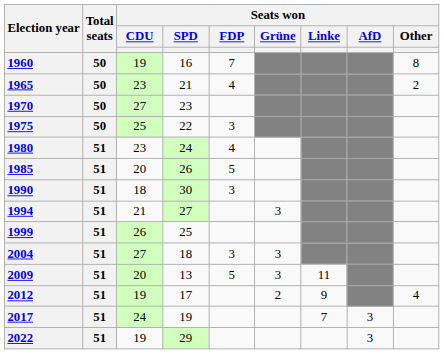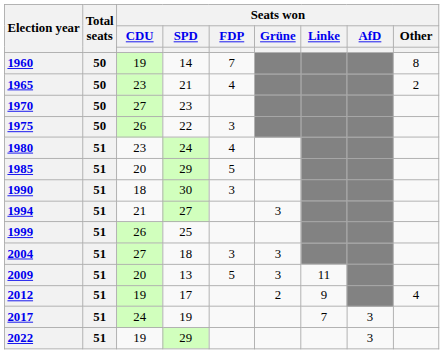1960 | Seats won / SPD: 16 -> 14
1975 | Seats won / CDU: 25 -> 26
1985 | Seats won / SPD: 26 -> 29
